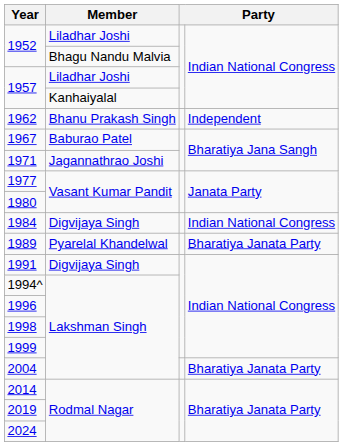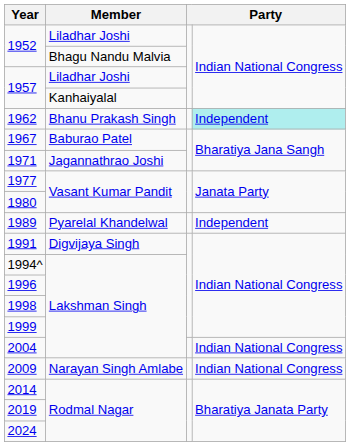1962 | column 4: no background -> paleturquoise background
- row: 1984 | Digvijaya Singh | Indian National Congress
1989 | column 4: Bharatiya Janata Party -> Independent
2004 | column 4: Bharatiya Janata Party -> Indian National Congress
+ row: 2009 | Narayan Singh Amlabe | Indian National Congress
